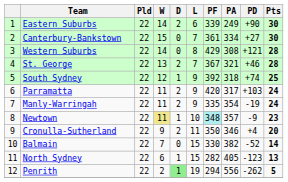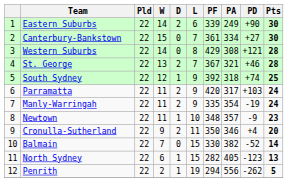Newtown | W: khaki background -> no background
Newtown | PF: paleturquoise background -> no background
Penrith | D: lightgreen background -> no background
